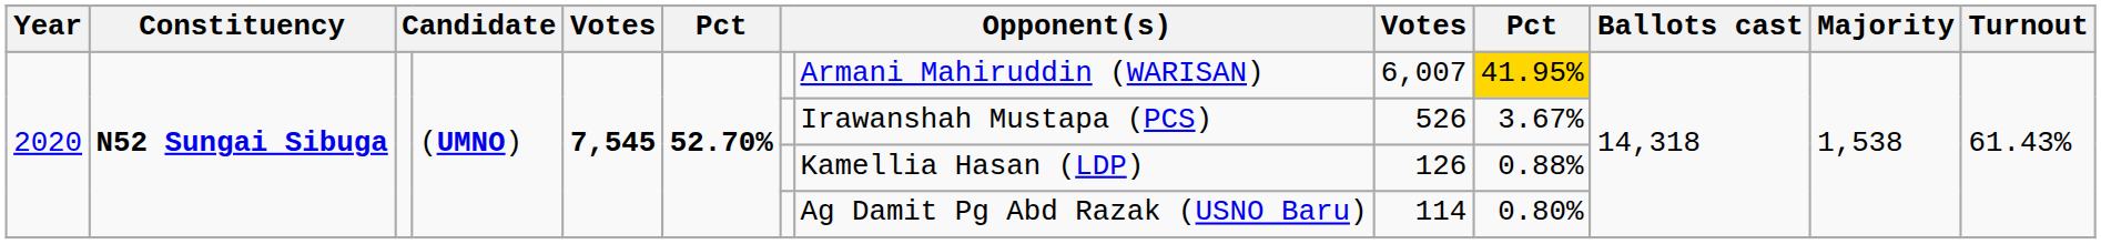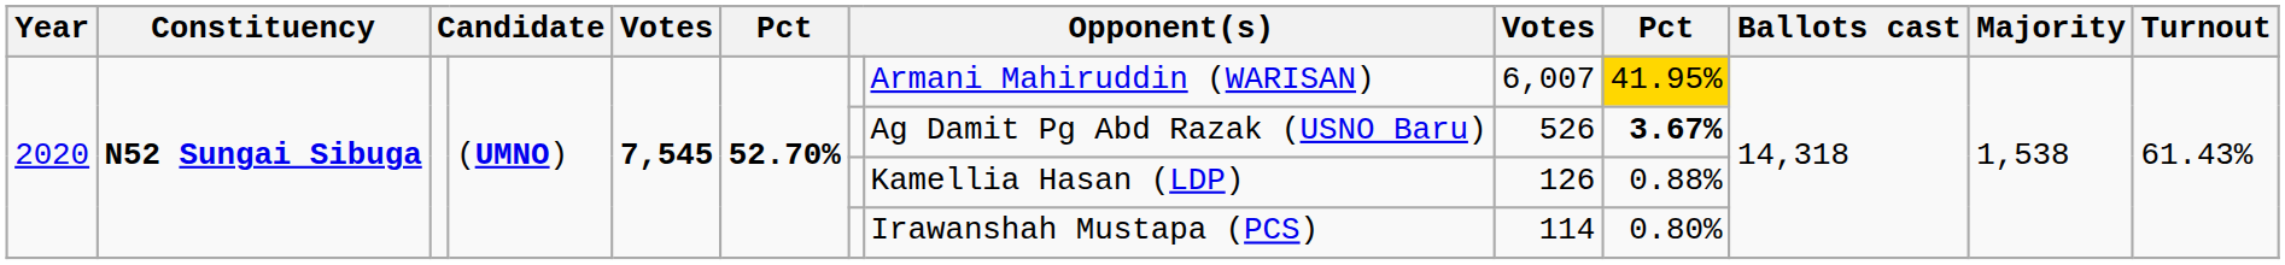row 3 | column 8: Irawanshah Mustapa (PCS) -> Ag Damit Pg Abd Razak (USNO Baru)
row 3 | column 10: normal -> bold
row 5 | column 8: Ag Damit Pg Abd Razak (USNO Baru) -> Irawanshah Mustapa (PCS)
